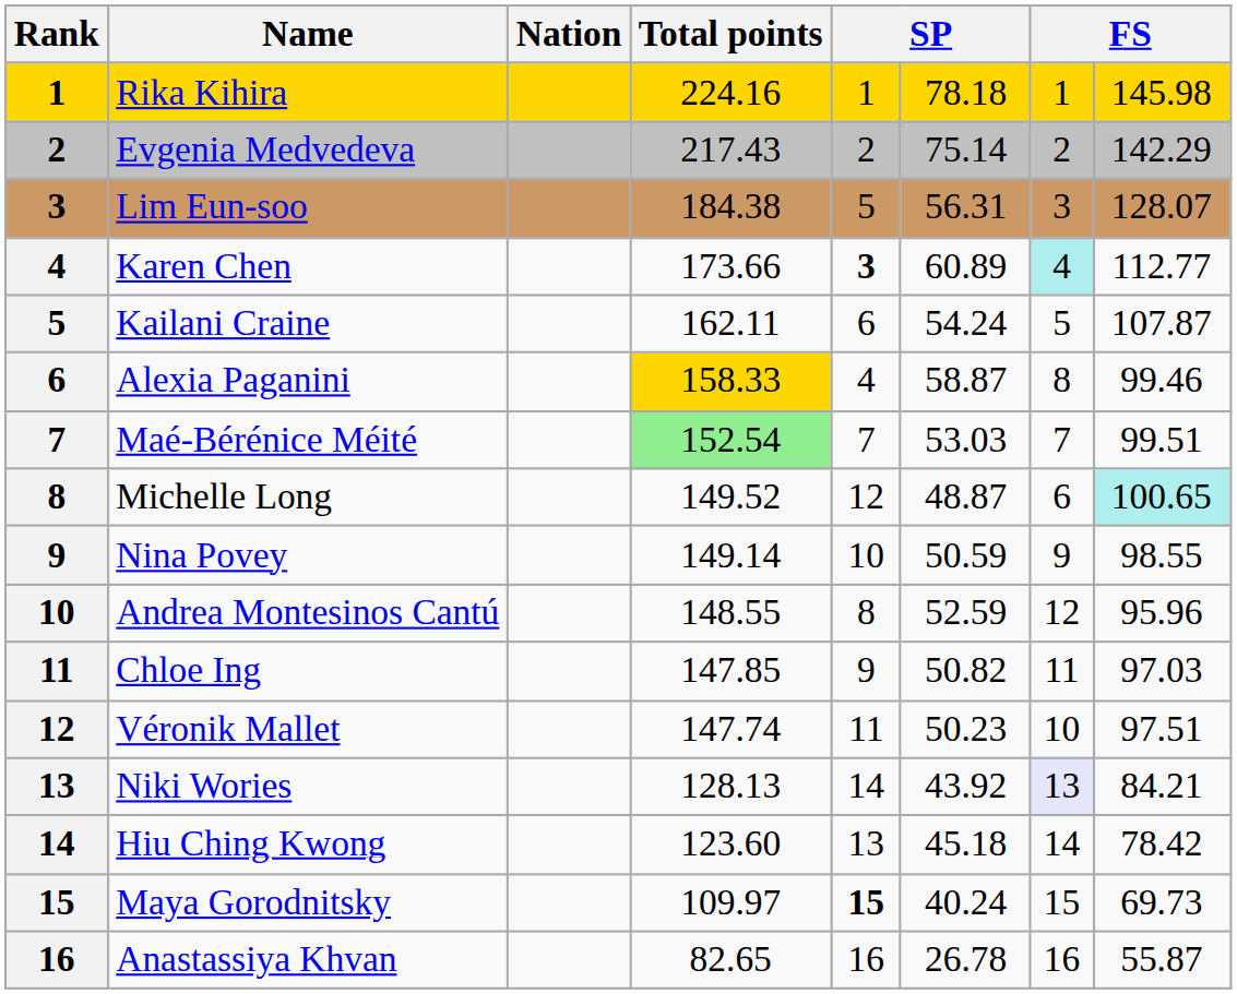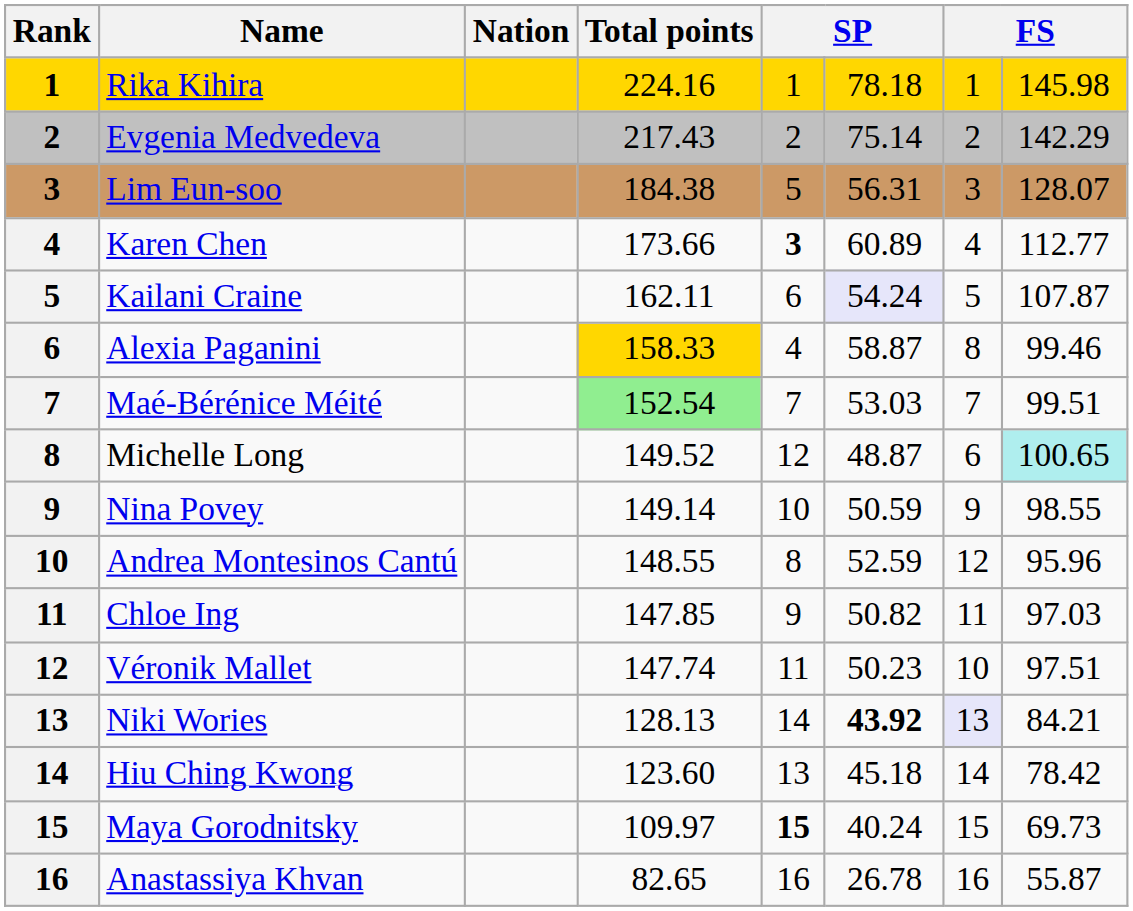Karen Chen | column 7: paleturquoise background -> no background
Kailani Craine | column 6: no background -> lavender background
Niki Wories | column 6: normal -> bold
